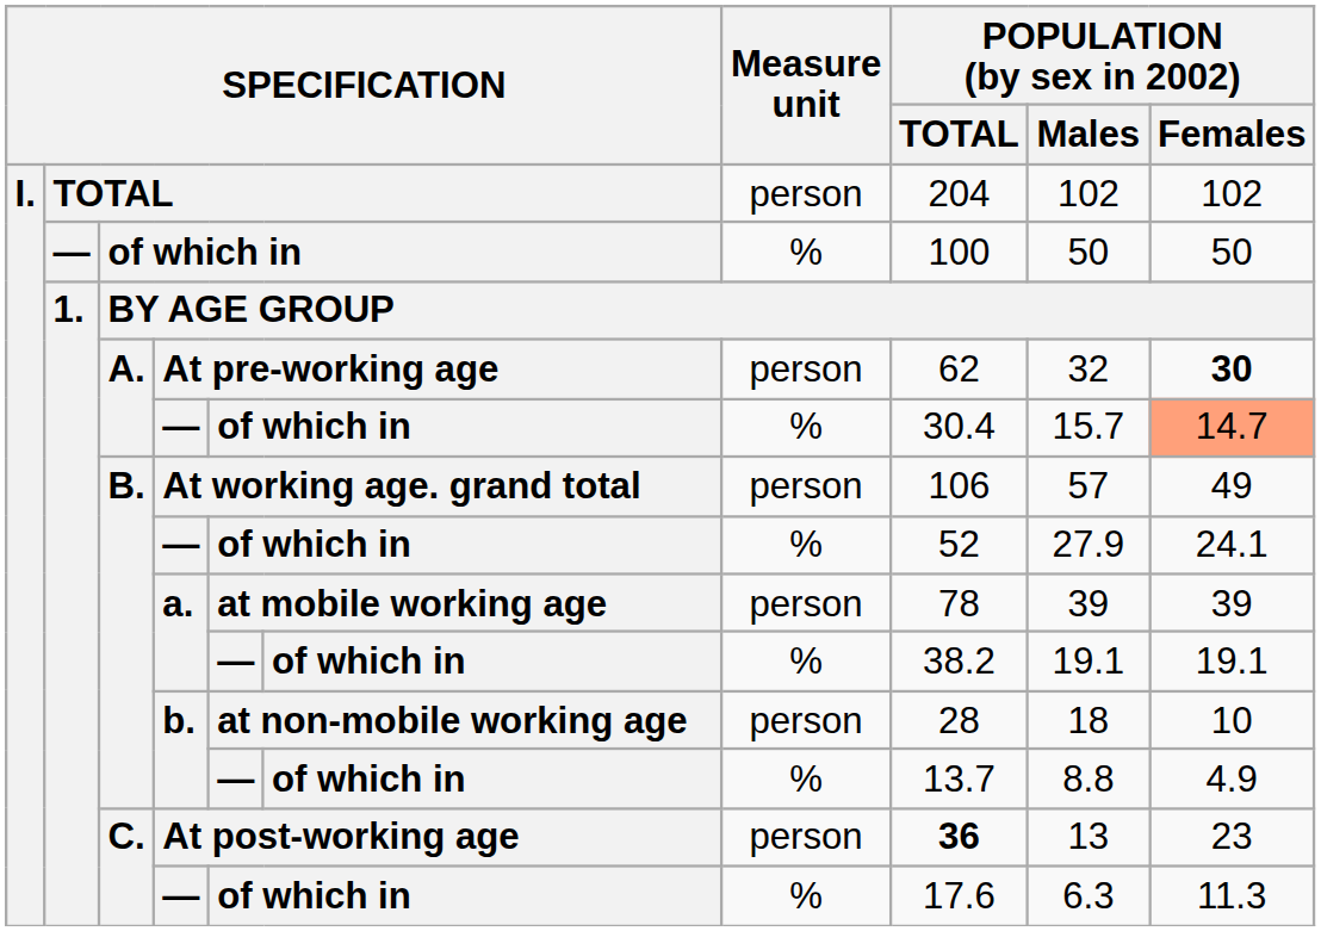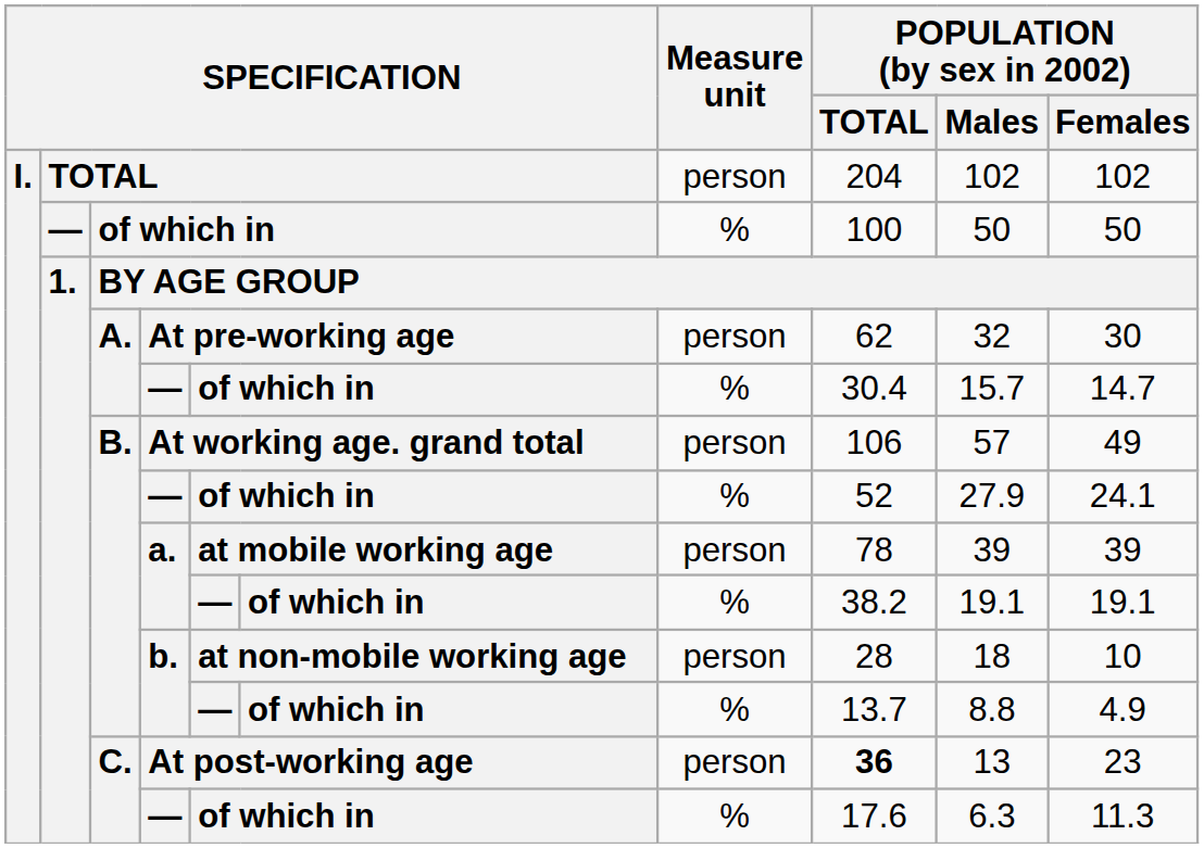At pre-working age | POPULATION (by sex in 2002) / Females: bold -> normal
A. / — | POPULATION (by sex in 2002) / Females: lightsalmon background -> no background
